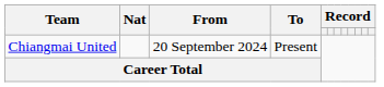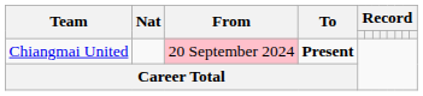Chiangmai United | From: no background -> pink background
Chiangmai United | To: normal -> bold
